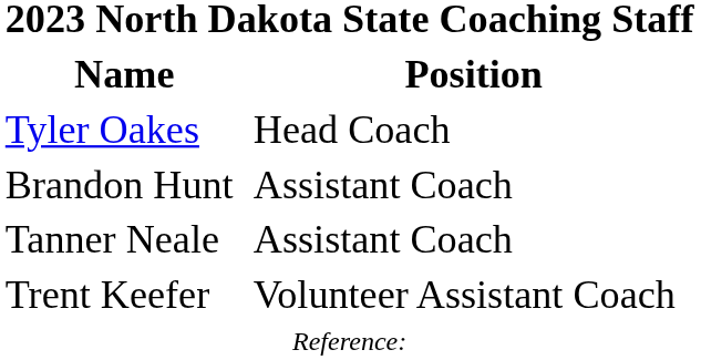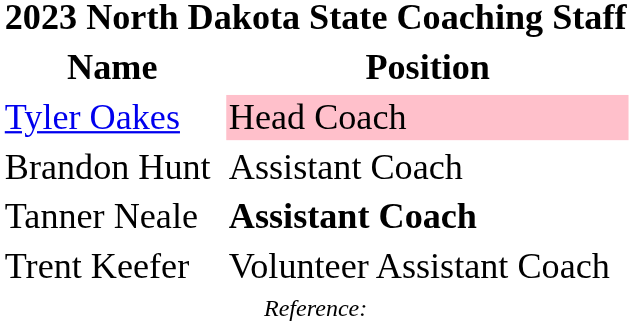Tyler Oakes | Position: no background -> pink background
Tanner Neale | Position: normal -> bold
